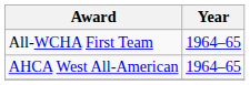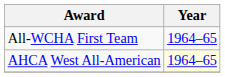row 3 | Year: no background -> lightyellow background
